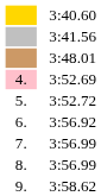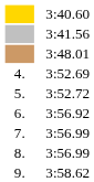4. | column 1: pink background -> no background
